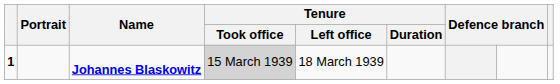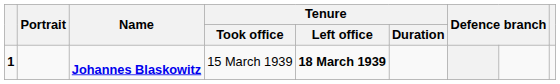Johannes Blaskowitz | Tenure / Took office: lightgrey background -> no background
Johannes Blaskowitz | Tenure / Left office: normal -> bold
